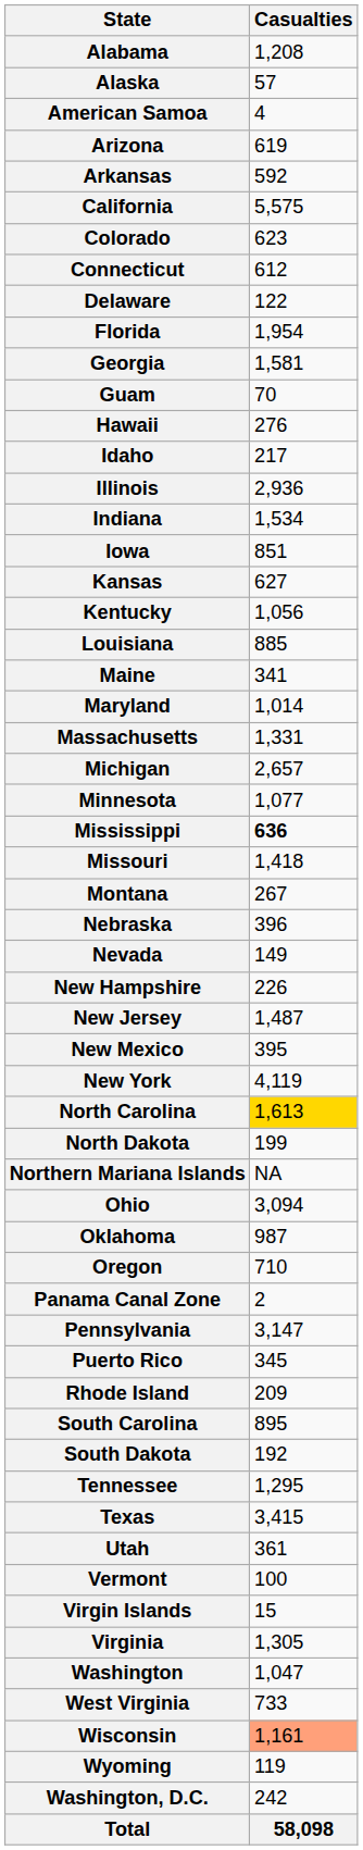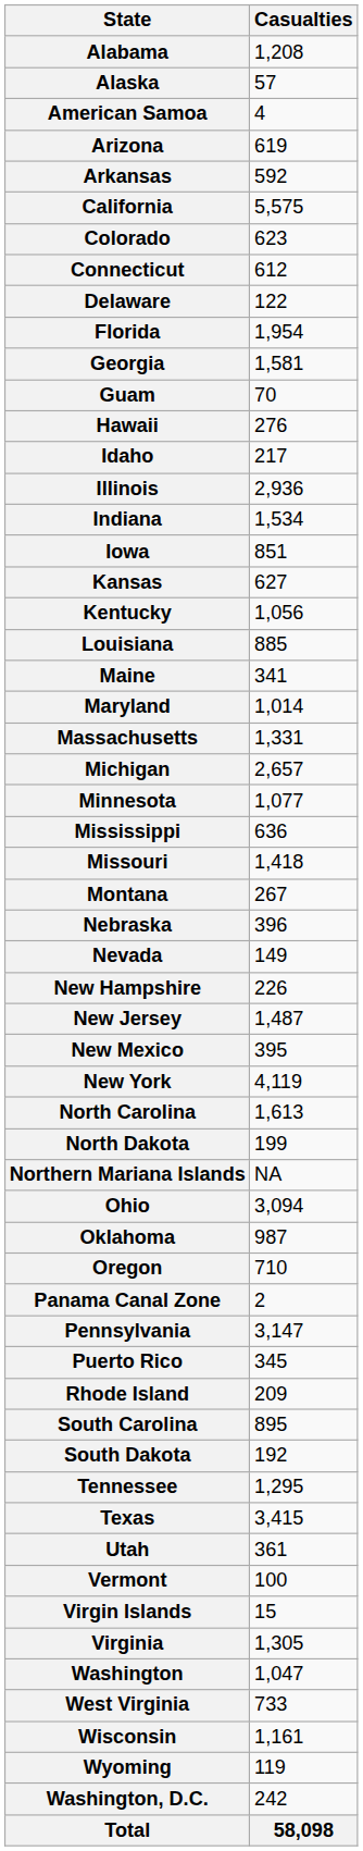Mississippi | Casualties: bold -> normal
North Carolina | Casualties: gold background -> no background
Wisconsin | Casualties: lightsalmon background -> no background
